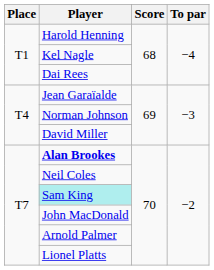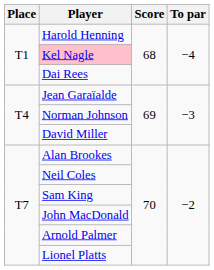Kel Nagle | Player: no background -> pink background
Alan Brookes | Player: bold -> normal
Sam King | Player: paleturquoise background -> no background
